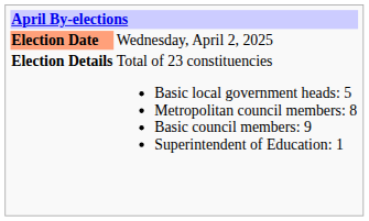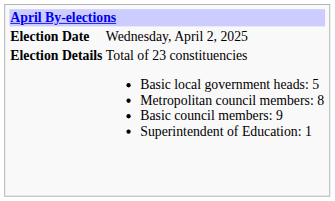row 2 | column 1: lightsalmon background -> no background
